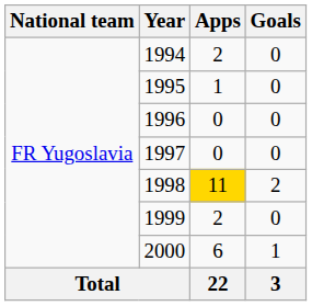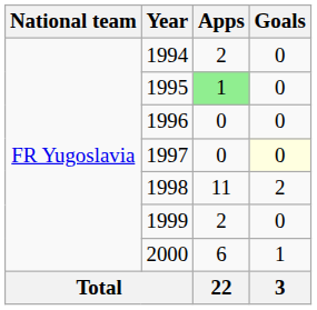1995 | Apps: no background -> lightgreen background
1997 | Goals: no background -> lightyellow background
1998 | Apps: gold background -> no background
